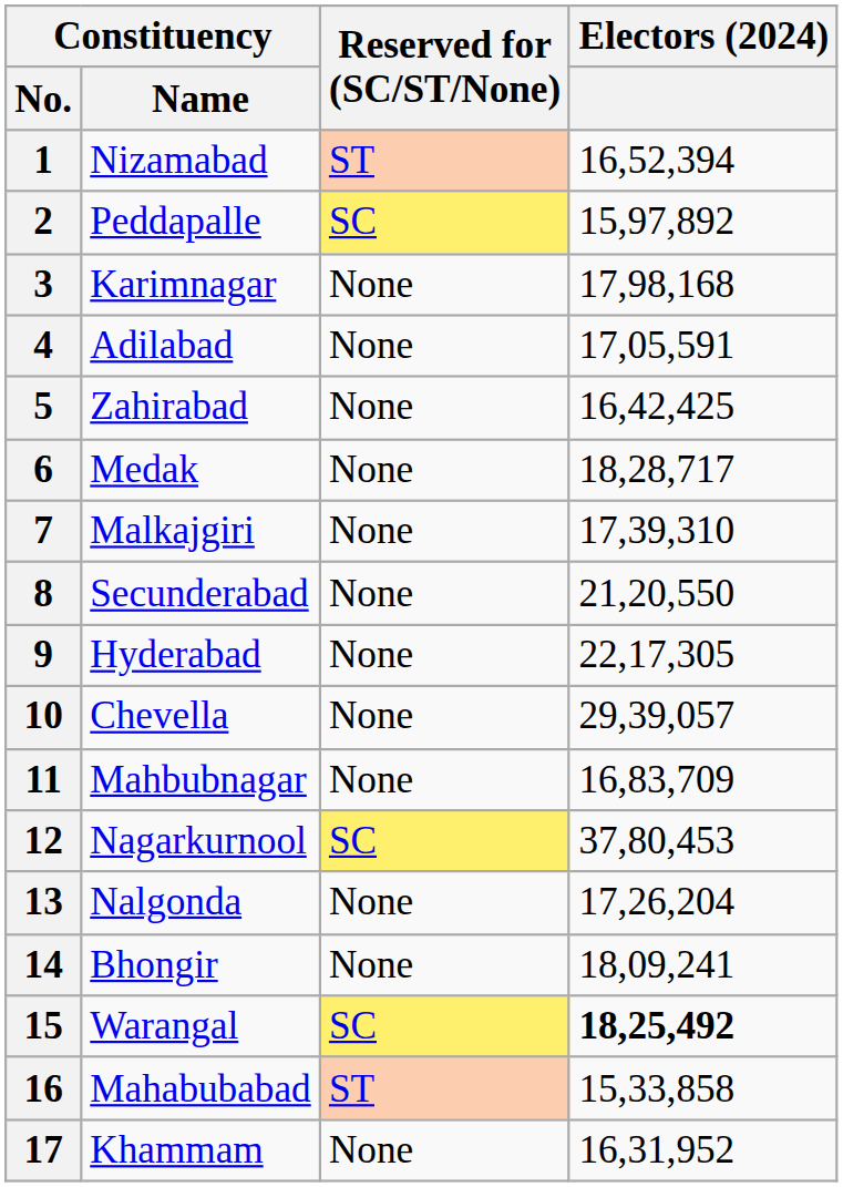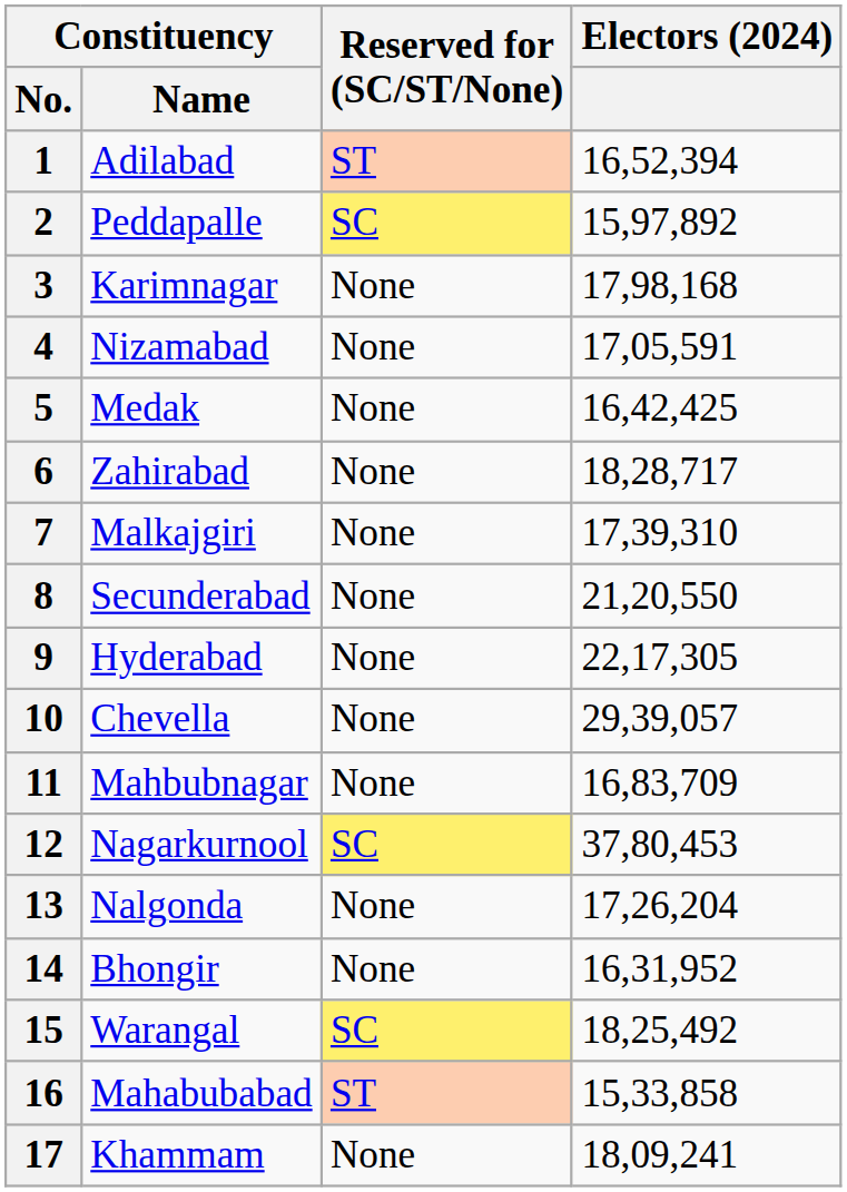1 | Constituency / Name: Nizamabad -> Adilabad
4 | Constituency / Name: Adilabad -> Nizamabad
5 | Constituency / Name: Zahirabad -> Medak
6 | Constituency / Name: Medak -> Zahirabad
14 | Electors (2024): 18,09,241 -> 16,31,952
15 | Electors (2024): bold -> normal
17 | Electors (2024): 16,31,952 -> 18,09,241
